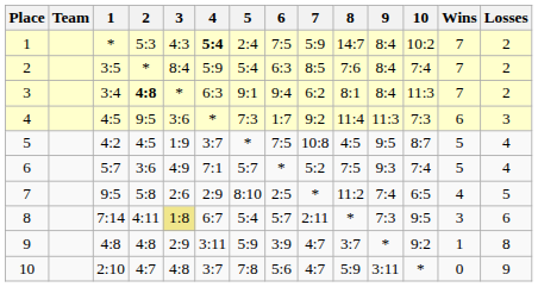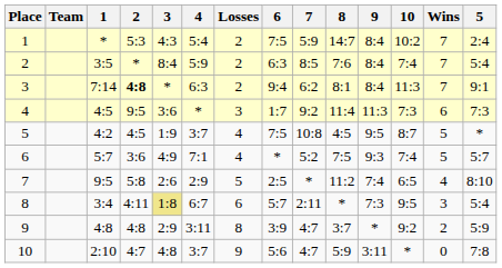columns swapped: 5 <-> Losses
row 2 | 4: bold -> normal
row 4 | 1: 3:4 -> 7:14
row 9 | 1: 7:14 -> 3:4
row 10 | Wins: 1 -> 2
